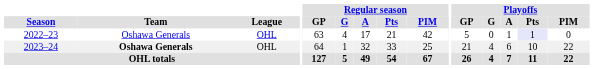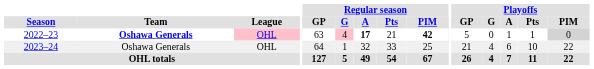2022–23 | Team: normal -> bold
2022–23 | League: no background -> pink background
2022–23 | Regular season / G: no background -> pink background
2022–23 | Regular season / A: normal -> bold
2022–23 | Regular season / PIM: normal -> bold
2022–23 | Playoffs / Pts: lavender background -> no background
2022–23 | Playoffs / PIM: no background -> lightgrey background
2023–24 | Team: bold -> normal
